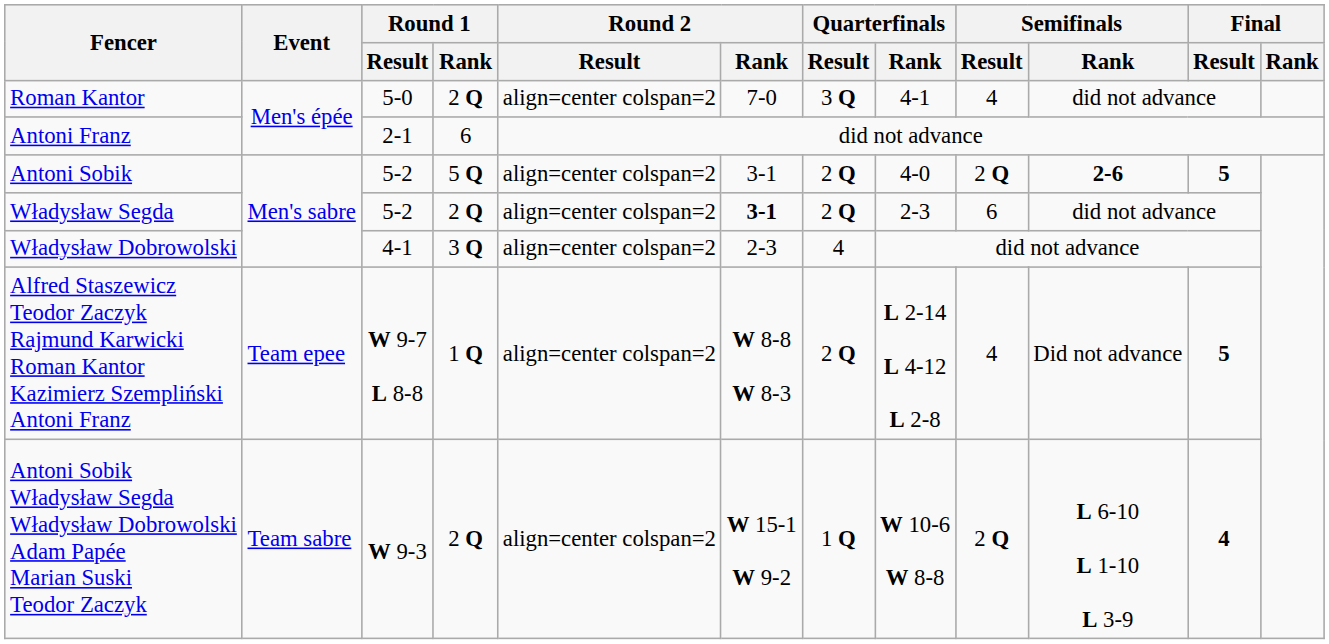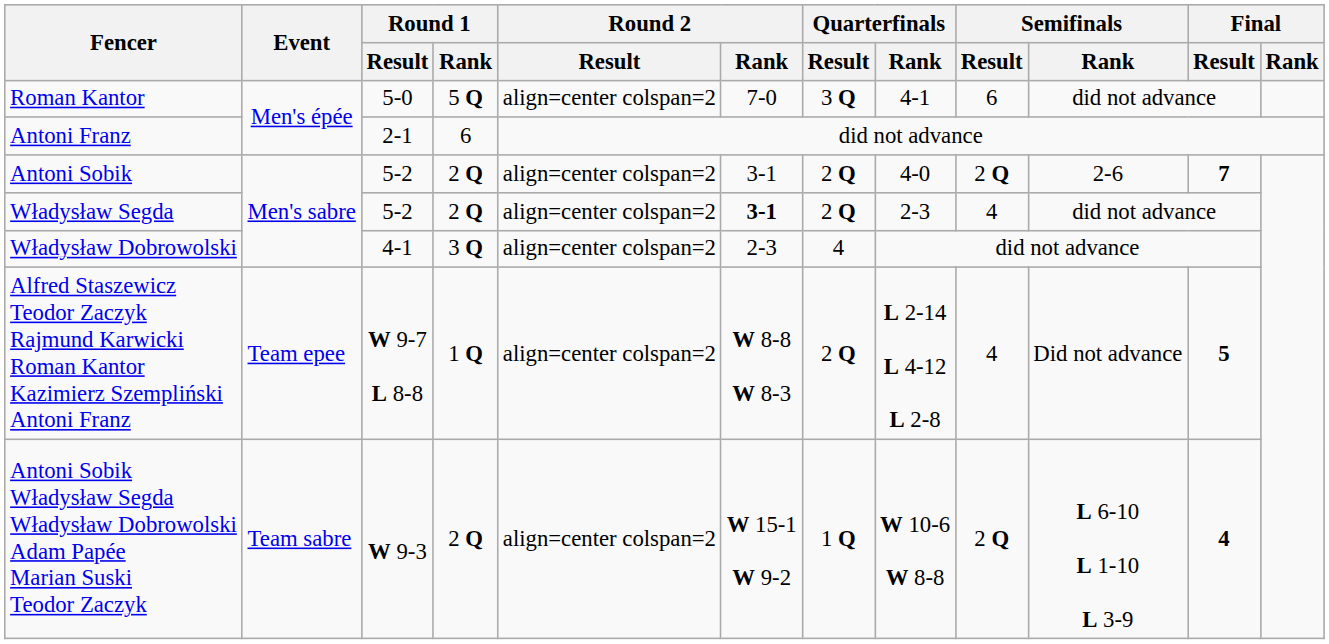Roman Kantor | Round 1 / Rank: 2 Q -> 5 Q
Roman Kantor | Semifinals / Result: 4 -> 6
Antoni Sobik | Round 1 / Rank: 5 Q -> 2 Q
Antoni Sobik | Semifinals / Rank: bold -> normal
Antoni Sobik | Final / Result: 5 -> 7
Władysław Segda | Semifinals / Result: 6 -> 4
